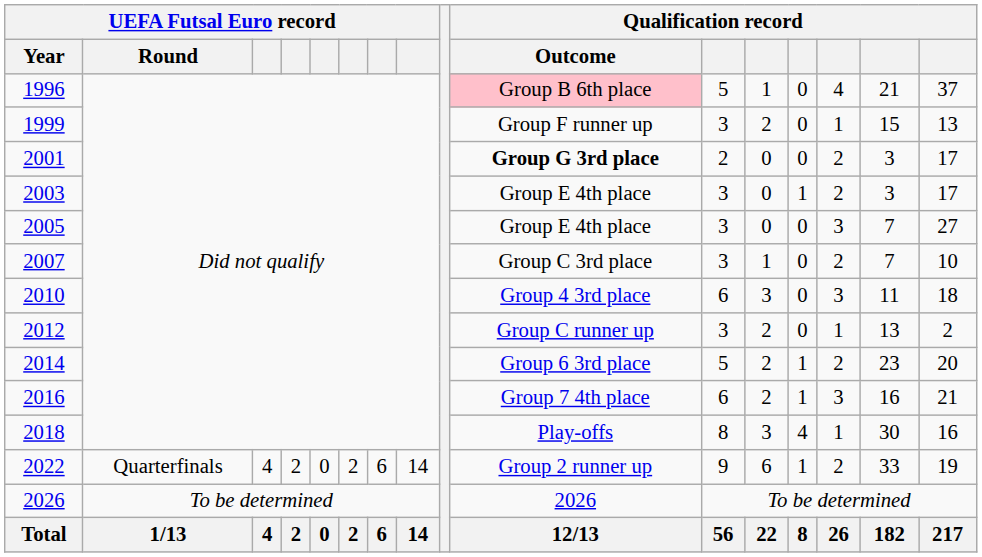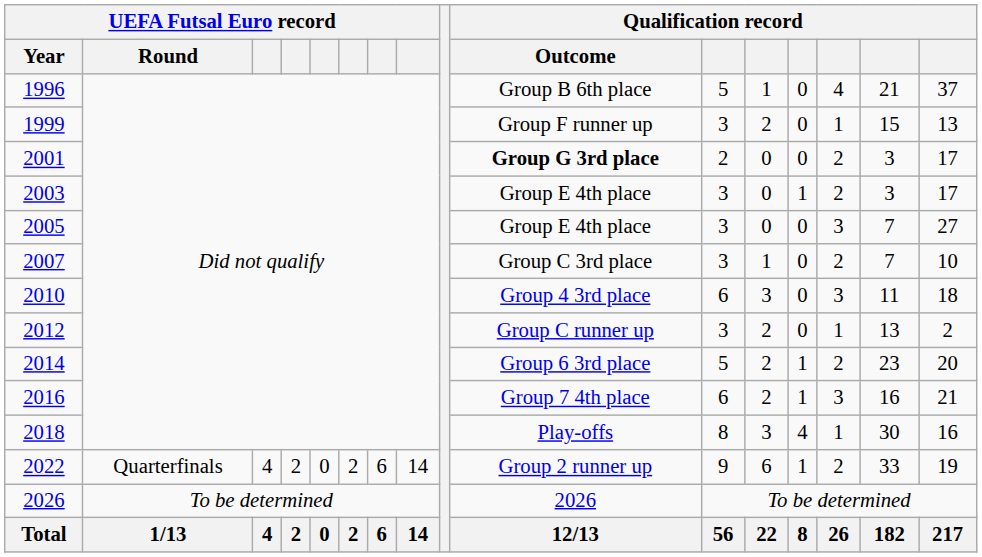1996 | Qualification record / Outcome: pink background -> no background
